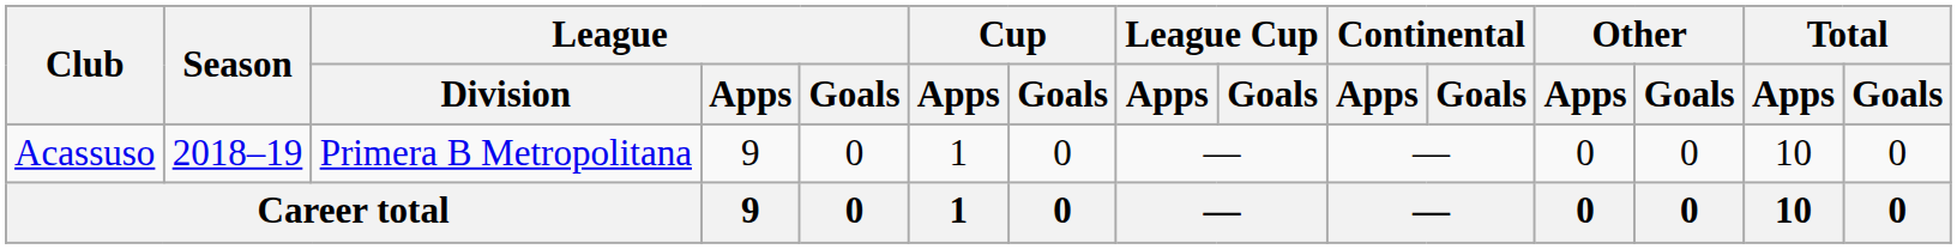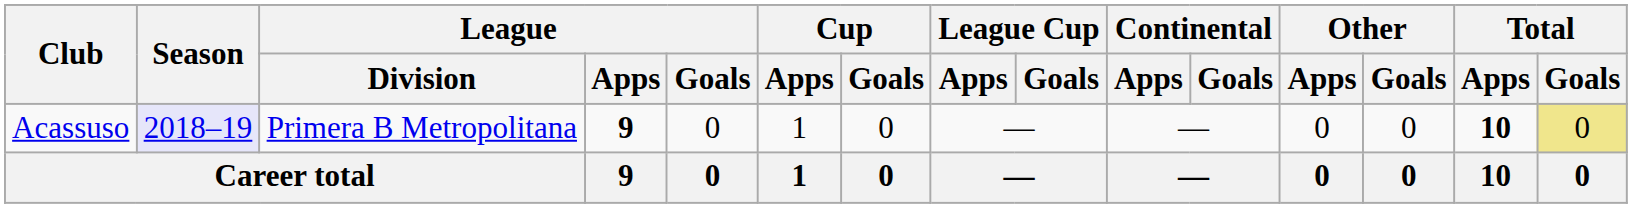Acassuso | Season: no background -> lavender background
Acassuso | League / Apps: normal -> bold
Acassuso | Total / Apps: normal -> bold
Acassuso | Total / Goals: no background -> khaki background
